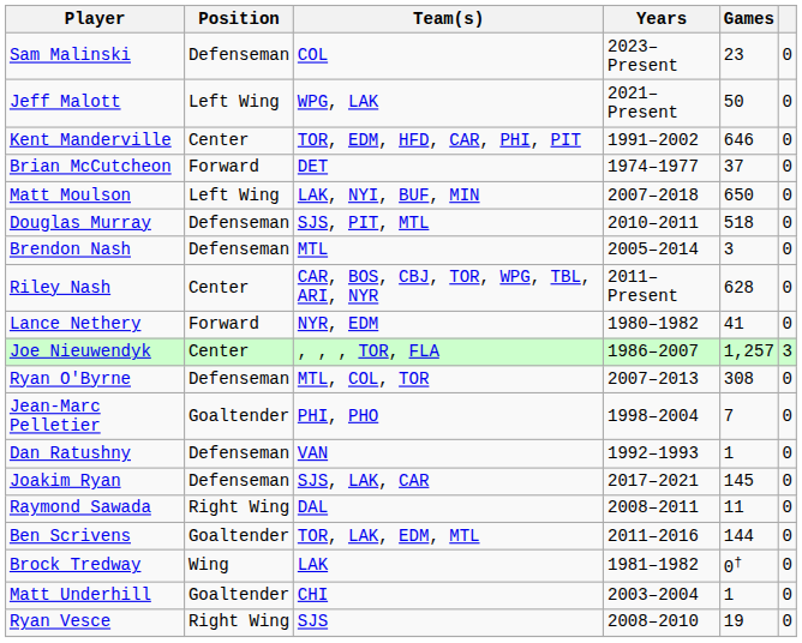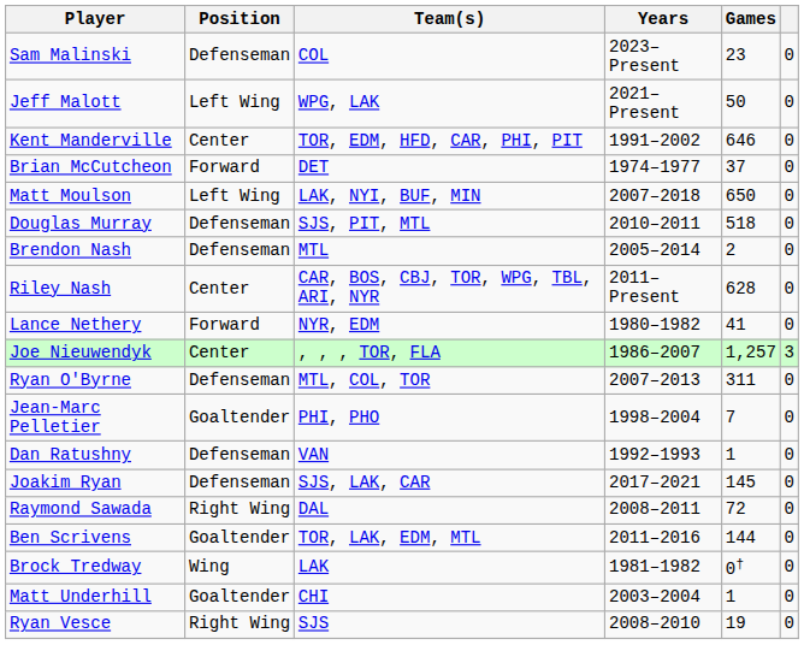Brendon Nash | Games: 3 -> 2
Ryan O'Byrne | Games: 308 -> 311
Raymond Sawada | Games: 11 -> 72
